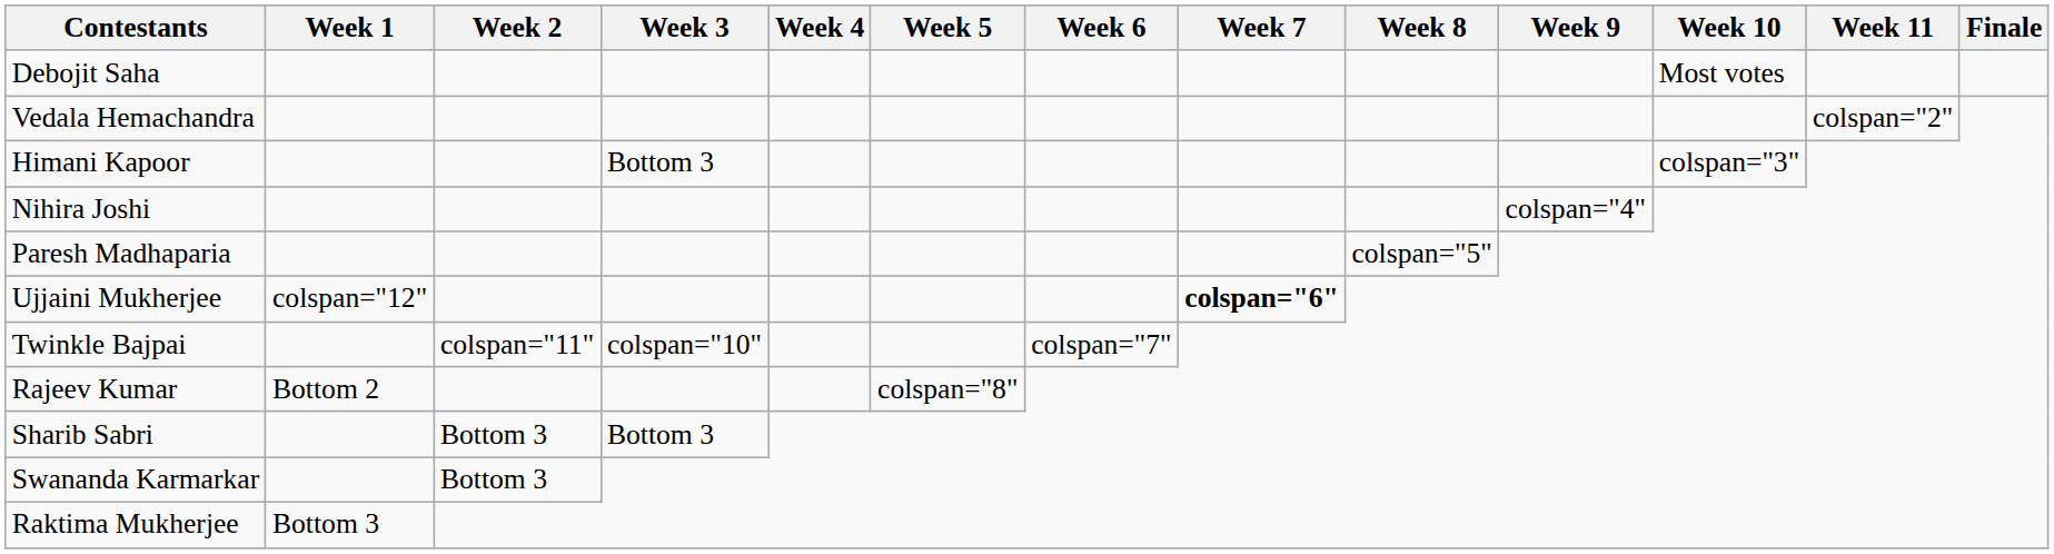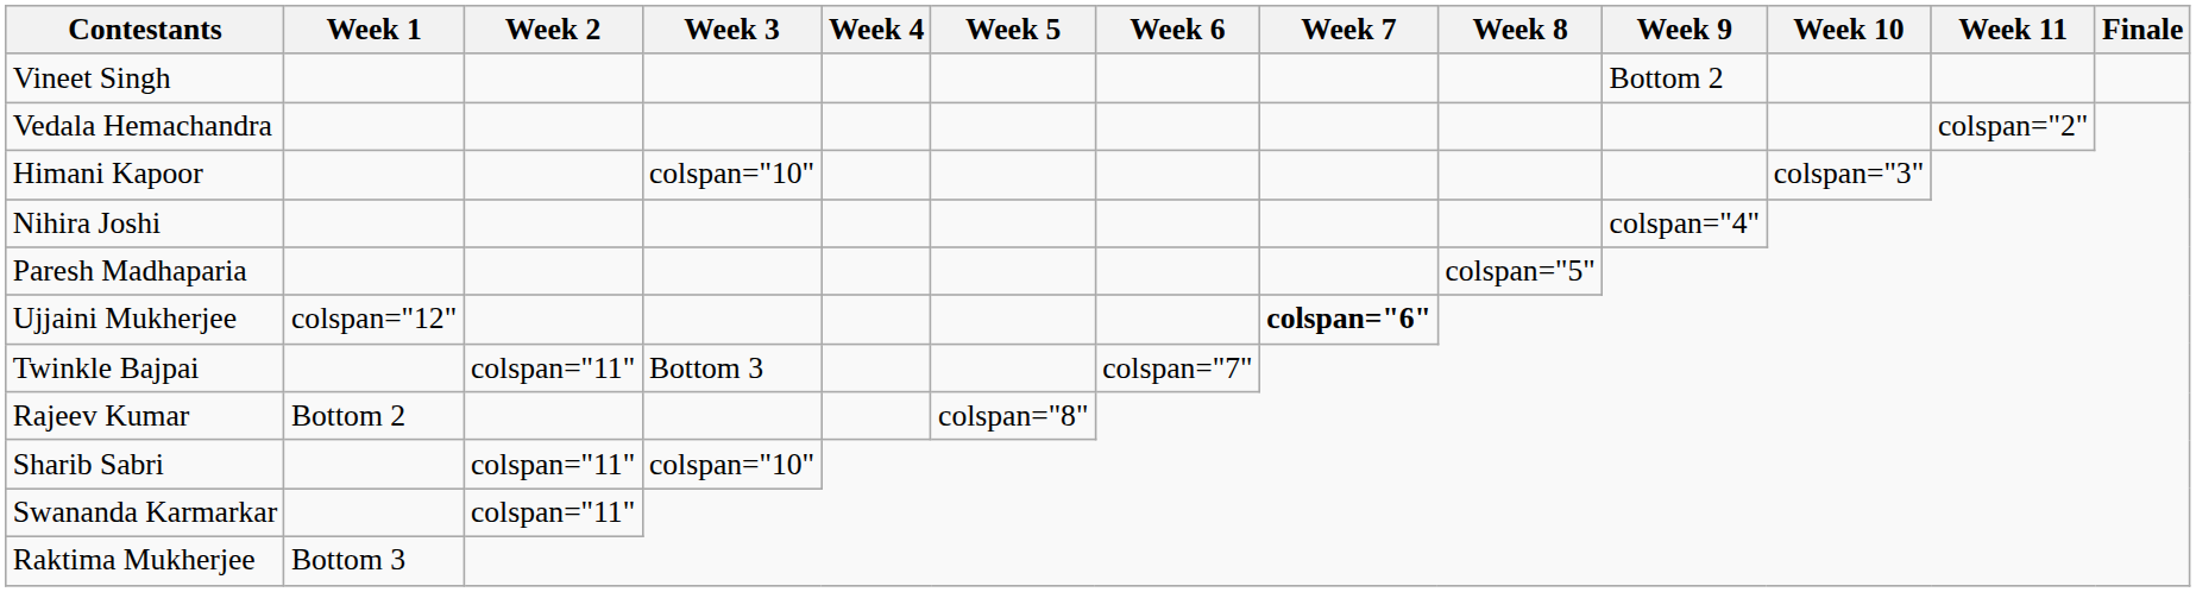- row: Debojit Saha | Most votes
+ row: Vineet Singh | Bottom 2
Himani Kapoor | Week 3: Bottom 3 -> colspan="10"
Twinkle Bajpai | Week 3: colspan="10" -> Bottom 3
Sharib Sabri | Week 2: Bottom 3 -> colspan="11"
Sharib Sabri | Week 3: Bottom 3 -> colspan="10"
Swananda Karmarkar | Week 2: Bottom 3 -> colspan="11"
